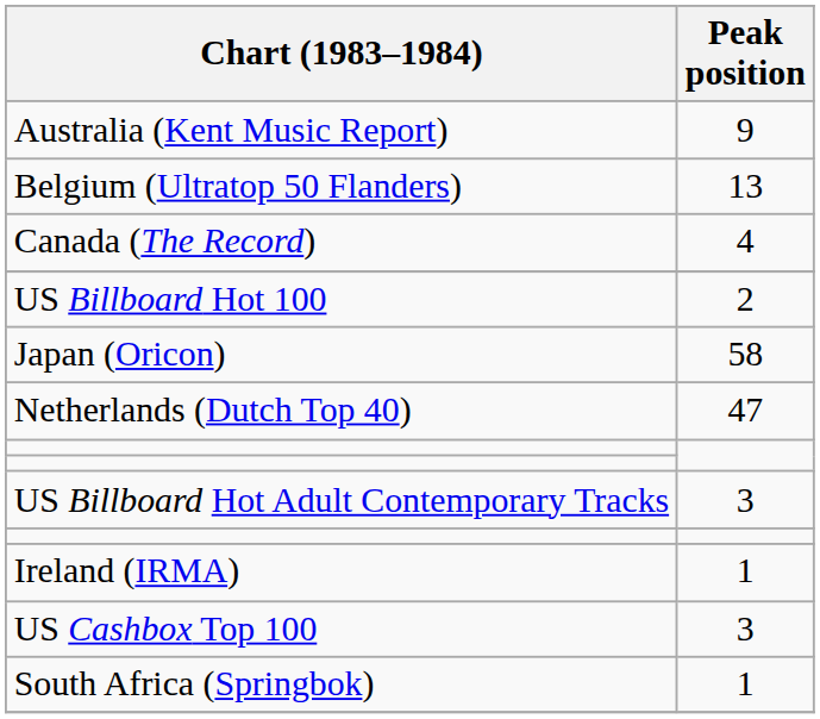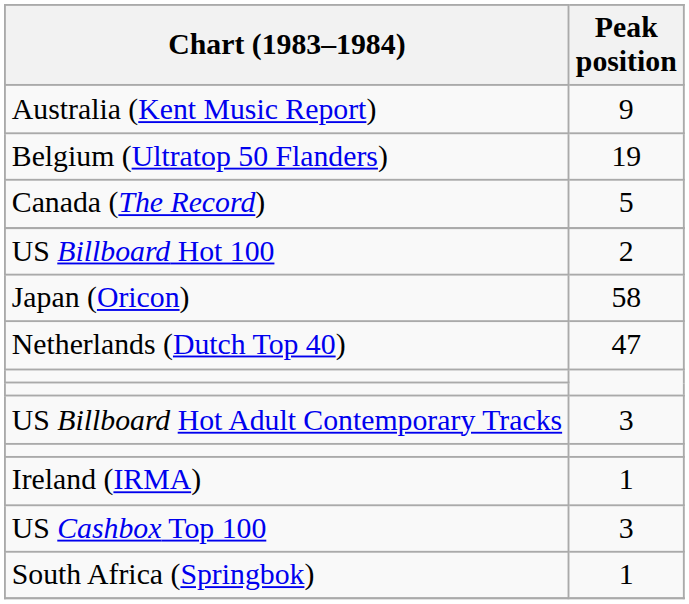row 3 | Peak position: 13 -> 19
row 4 | Peak position: 4 -> 5
